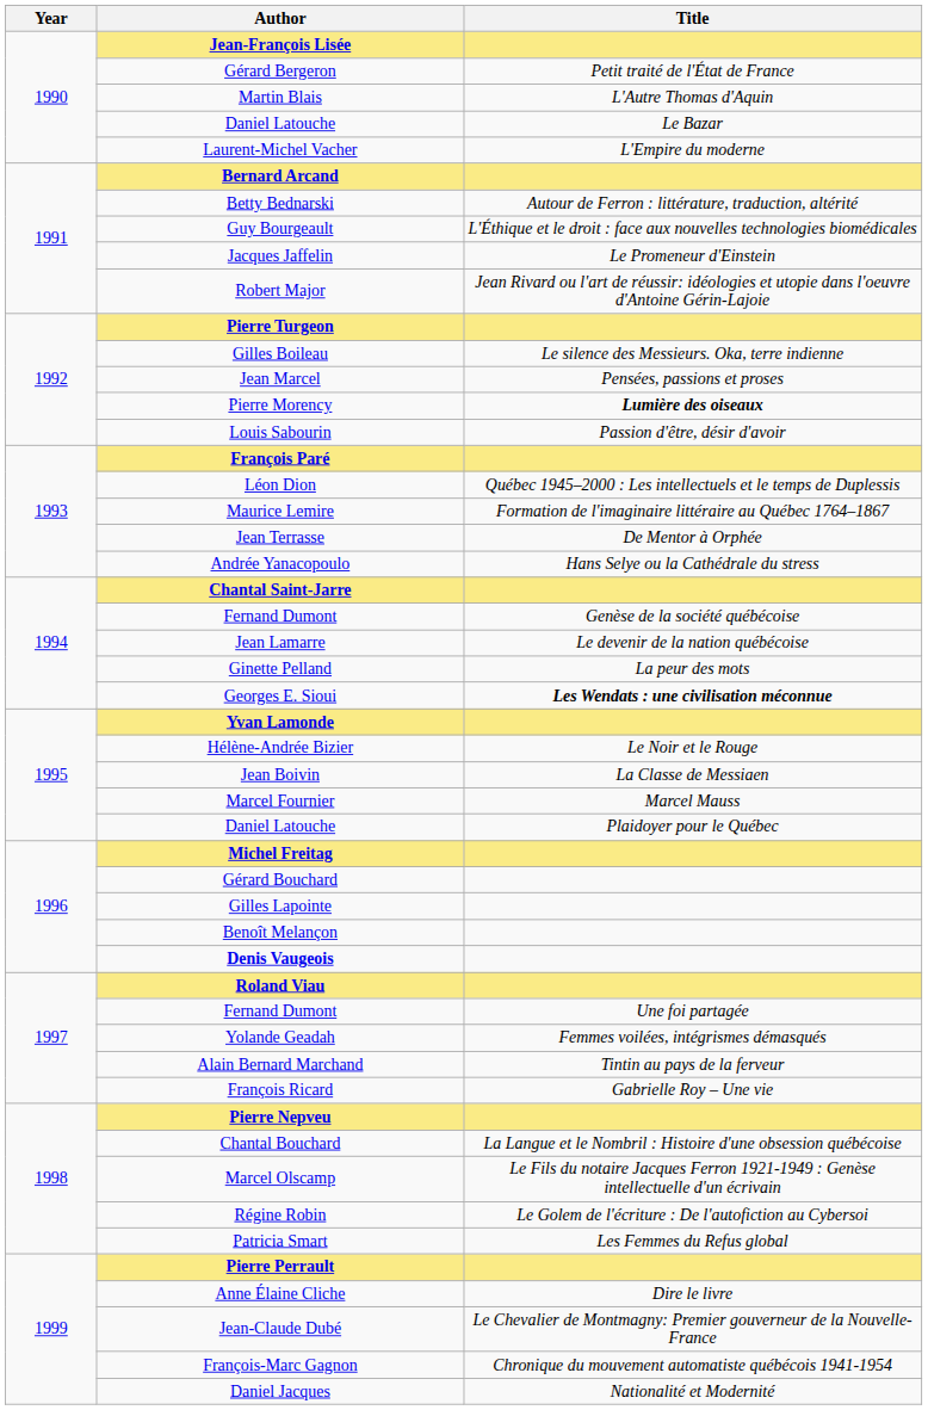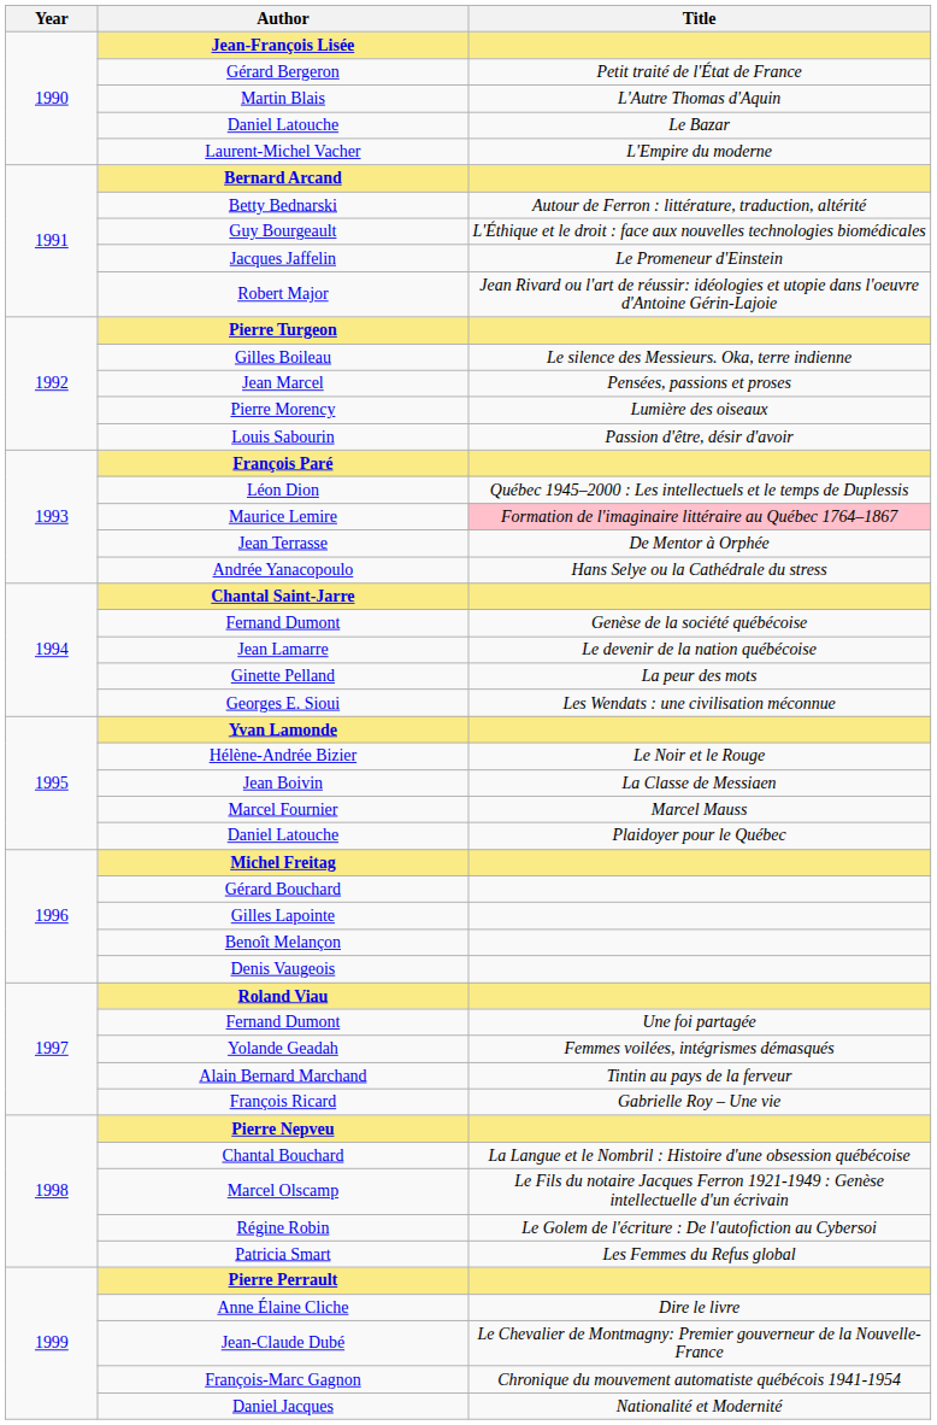Pierre Morency | Title: bold -> normal
Maurice Lemire | Title: no background -> pink background
Georges E. Sioui | Title: bold -> normal
Denis Vaugeois | Author: bold -> normal
